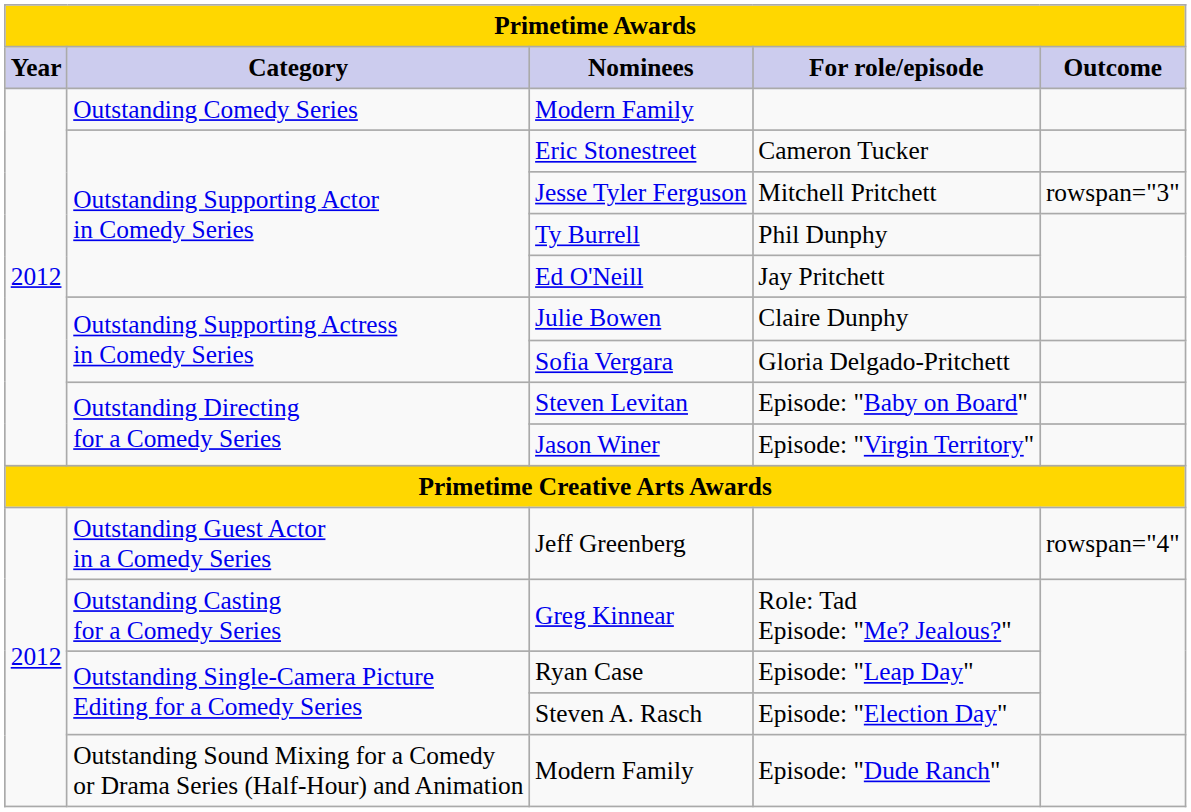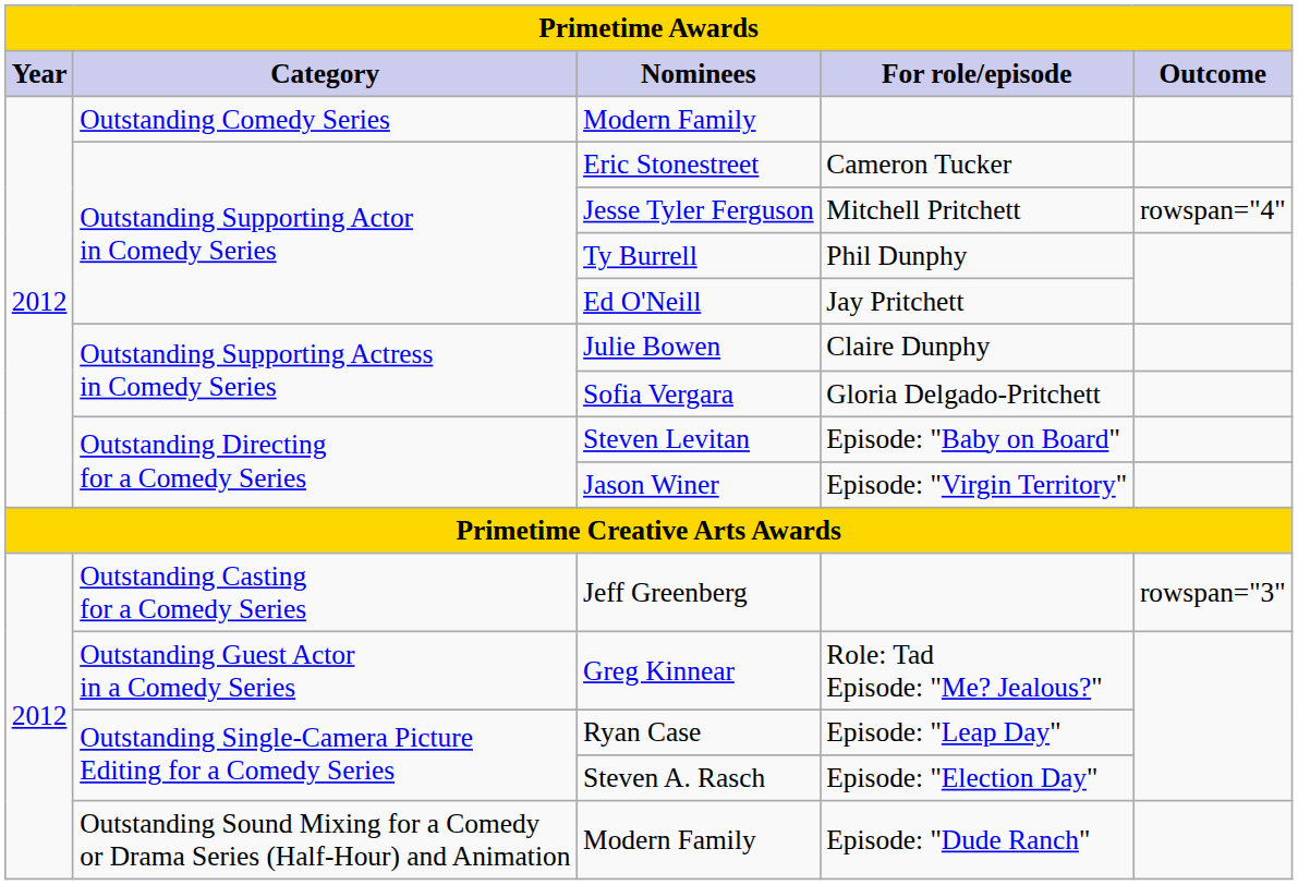Jesse Tyler Ferguson | Outcome: rowspan="3" -> rowspan="4"
Jeff Greenberg | Category: Outstanding Guest Actor in a Comedy Series -> Outstanding Casting for a Comedy Series
Jeff Greenberg | Outcome: rowspan="4" -> rowspan="3"
Greg Kinnear | Category: Outstanding Casting for a Comedy Series -> Outstanding Guest Actor in a Comedy Series
